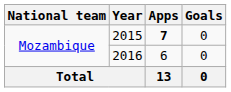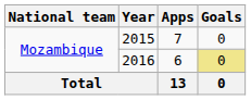2015 | Apps: bold -> normal
2016 | Goals: no background -> khaki background
